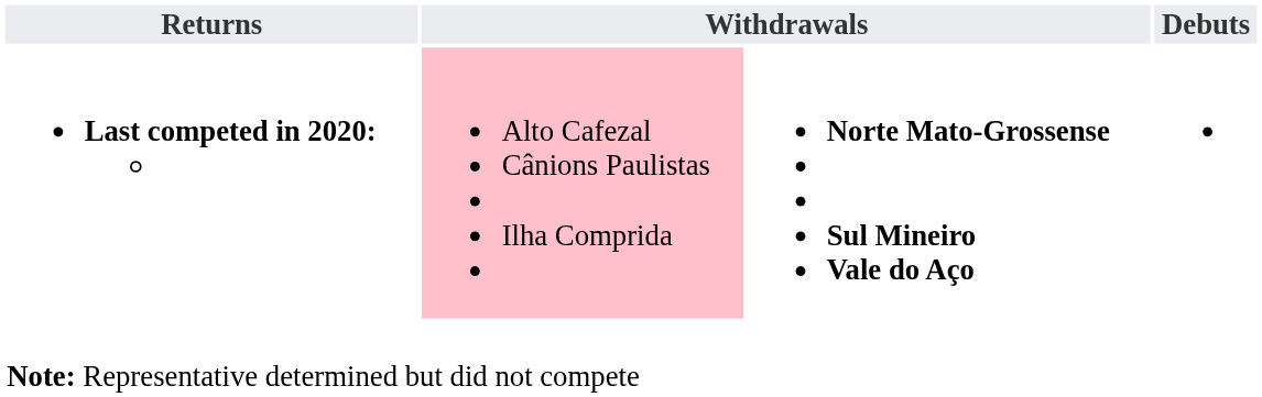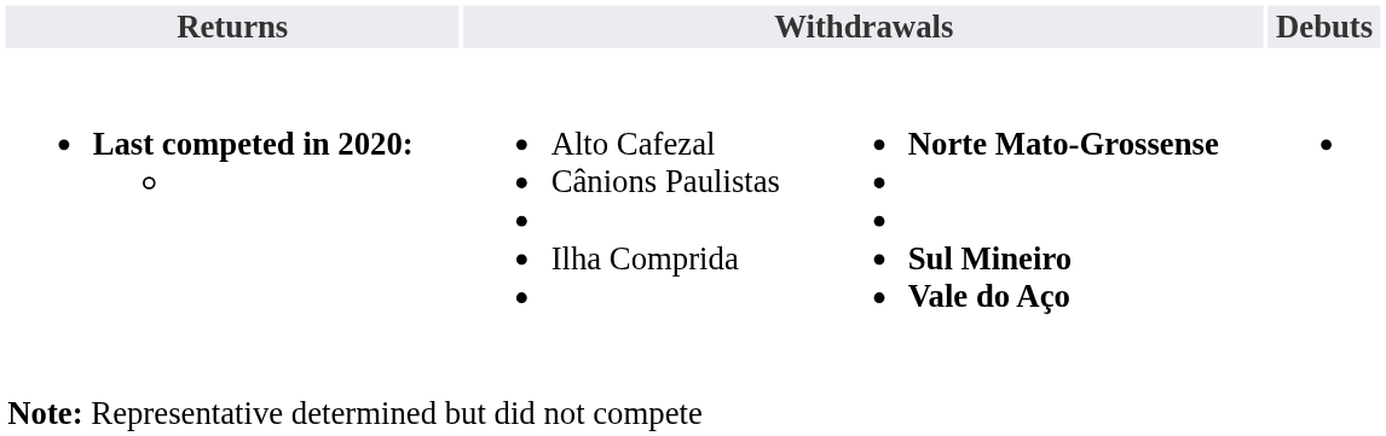Last competed in 2020: | column 2: pink background -> no background
